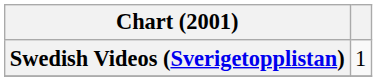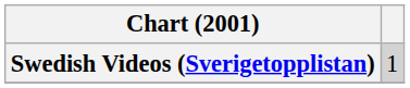Swedish Videos (Sverigetopplistan) | column 2: no background -> lightgrey background
